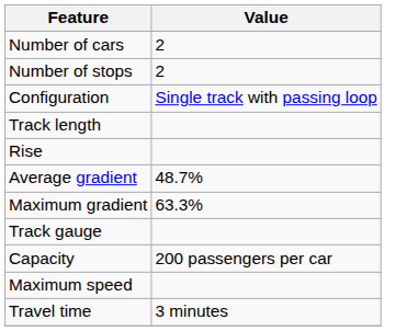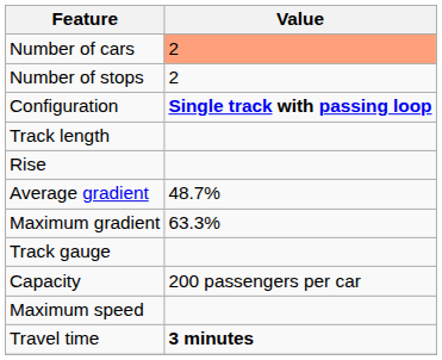Number of cars | Value: no background -> lightsalmon background
Configuration | Value: normal -> bold
Travel time | Value: normal -> bold
